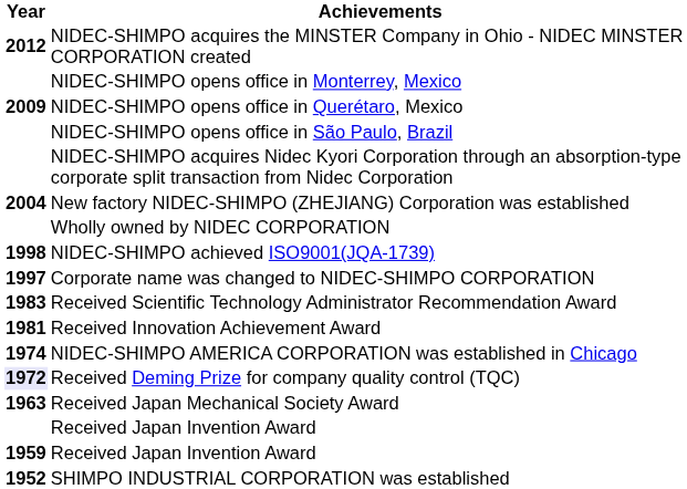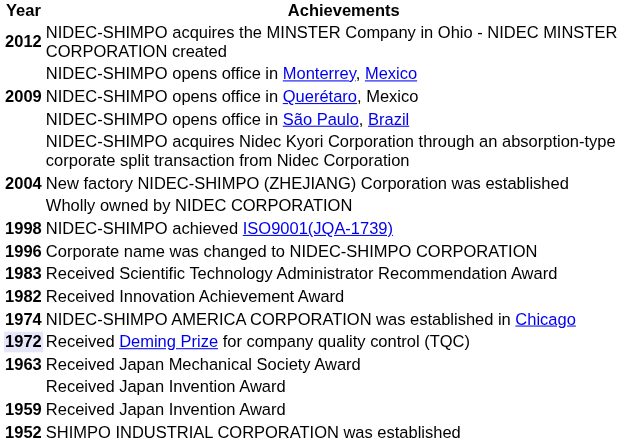row 10 | Year: 1997 -> 1996
row 12 | Year: 1981 -> 1982
